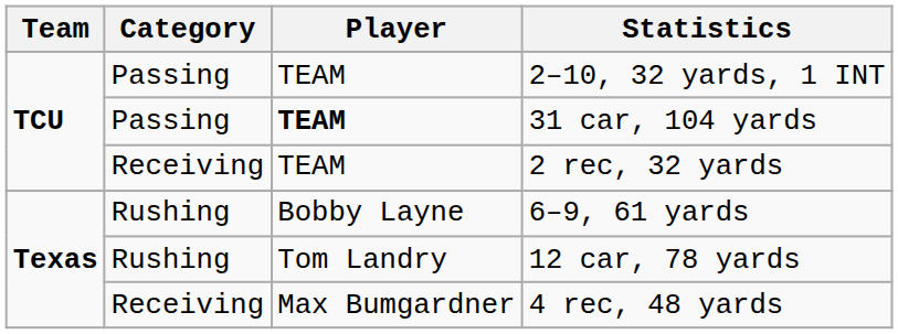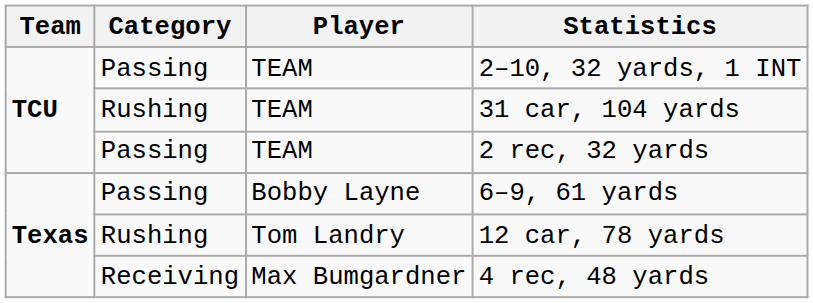31 car, 104 yards | Category: Passing -> Rushing
31 car, 104 yards | Player: bold -> normal
2 rec, 32 yards | Category: Receiving -> Passing
6–9, 61 yards | Category: Rushing -> Passing
